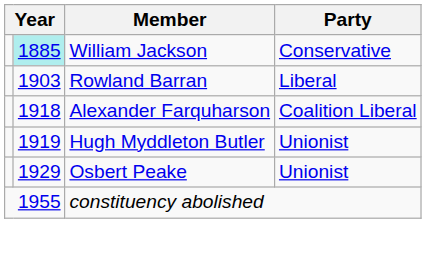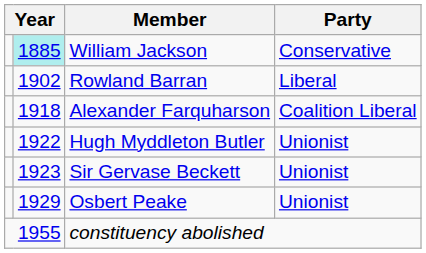Rowland Barran | column 2: 1903 -> 1902
Hugh Myddleton Butler | column 2: 1919 -> 1922
+ row: 1923 | Sir Gervase Beckett | Unionist
